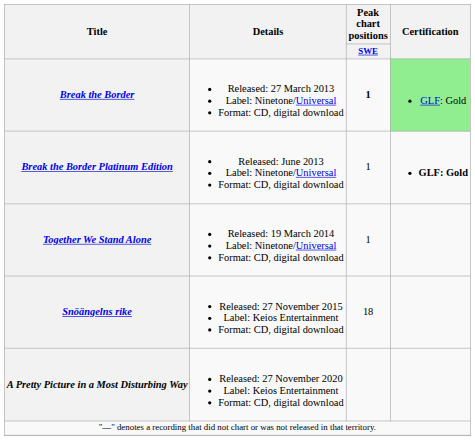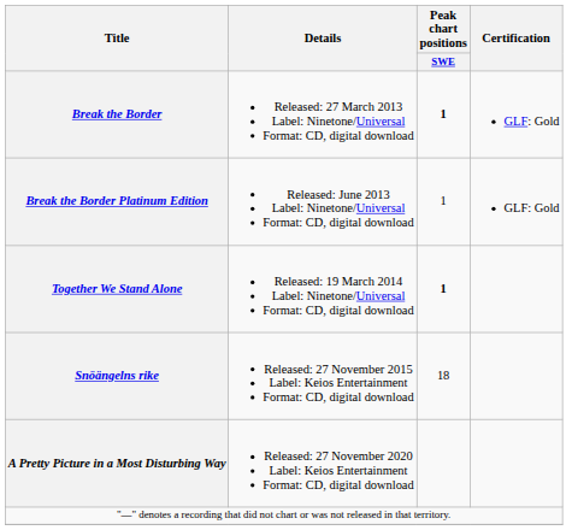Break the Border | Certification: lightgreen background -> no background
Break the Border Platinum Edition | Certification: bold -> normal
Together We Stand Alone | Peak chart positions / SWE: normal -> bold
